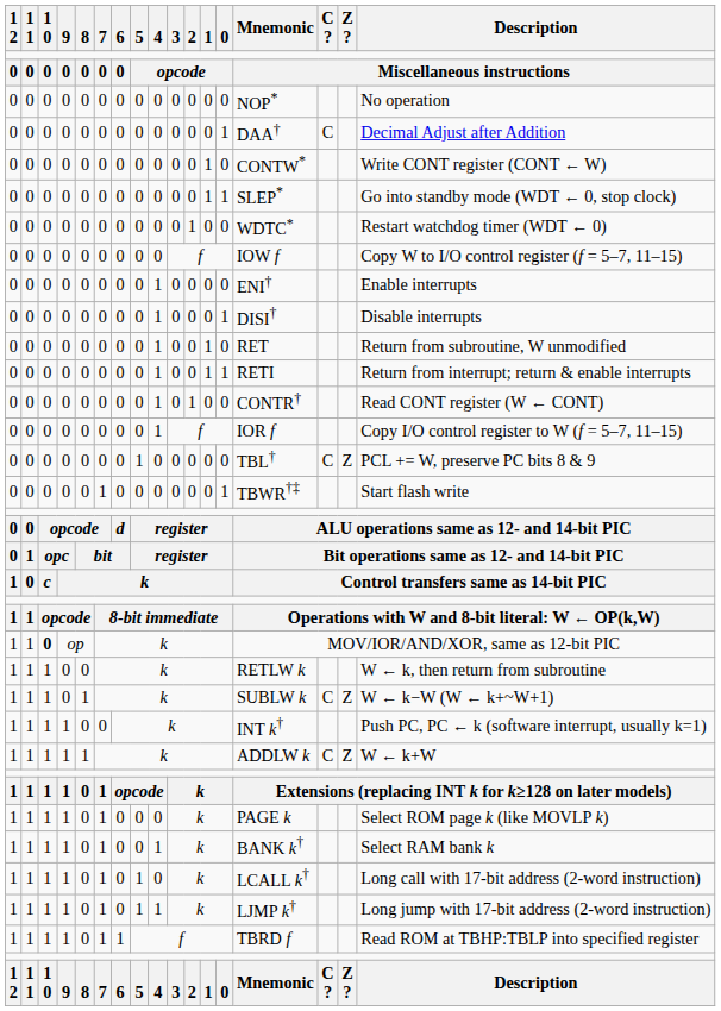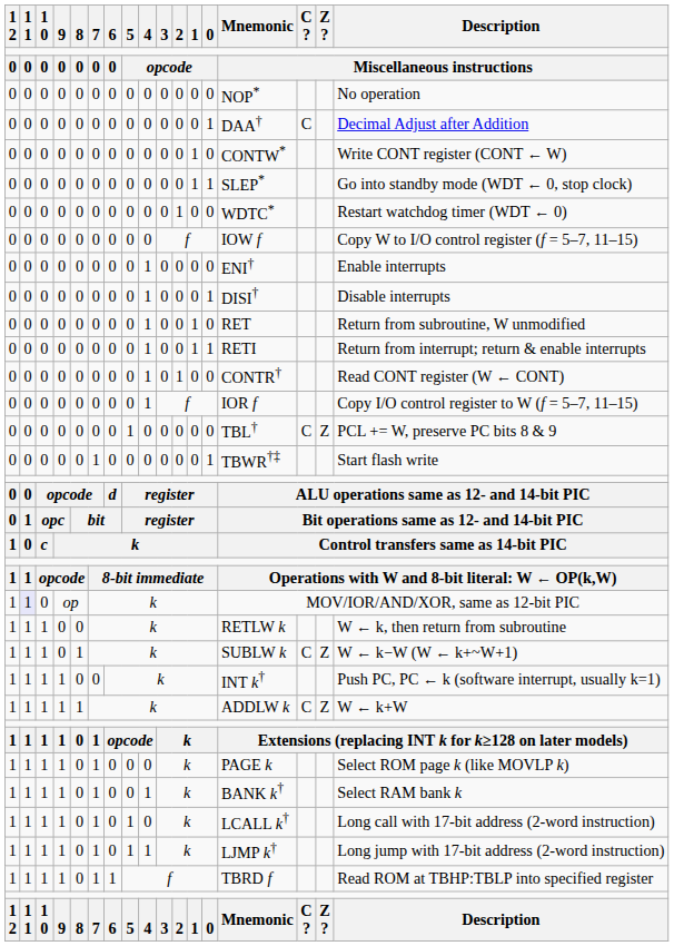op | 1 1: no background -> lavender background
op | 1 0: bold -> normal
